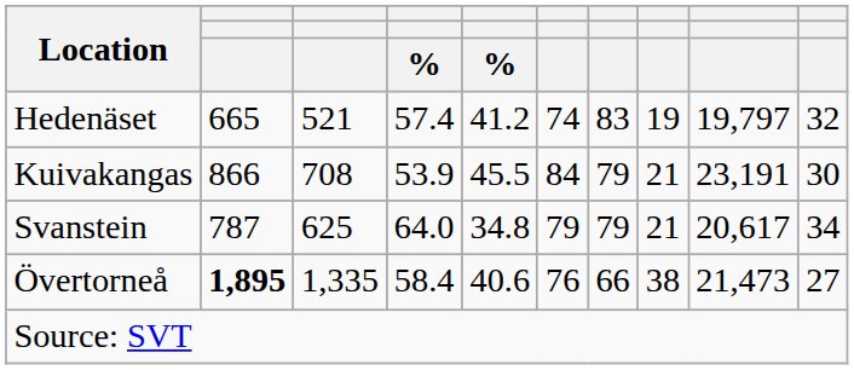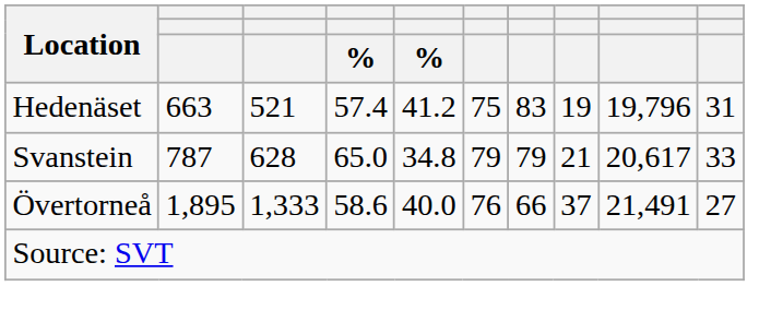Hedenäset | column 2: 665 -> 663
Hedenäset | column 6: 74 -> 75
Hedenäset | column 9: 19,797 -> 19,796
Hedenäset | column 10: 32 -> 31
- row: Kuivakangas | 866 | 708 | 53.9 | 45.5 | 84 | 79 | 21 | 23,191 | 30
Svanstein | column 3: 625 -> 628
Svanstein | column 4: 64.0 -> 65.0
Svanstein | column 10: 34 -> 33
Övertorneå | column 2: bold -> normal
Övertorneå | column 3: 1,335 -> 1,333
Övertorneå | column 4: 58.4 -> 58.6
Övertorneå | column 5: 40.6 -> 40.0
Övertorneå | column 8: 38 -> 37
Övertorneå | column 9: 21,473 -> 21,491
